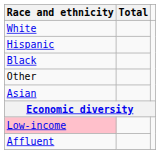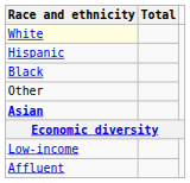White | Race and ethnicity: no background -> lightyellow background
Asian | Race and ethnicity: normal -> bold
Low-income | Race and ethnicity: pink background -> no background
